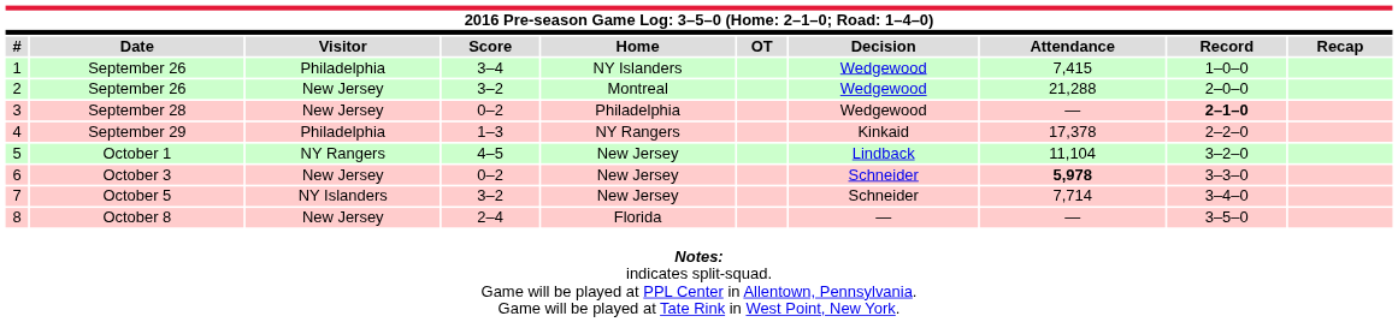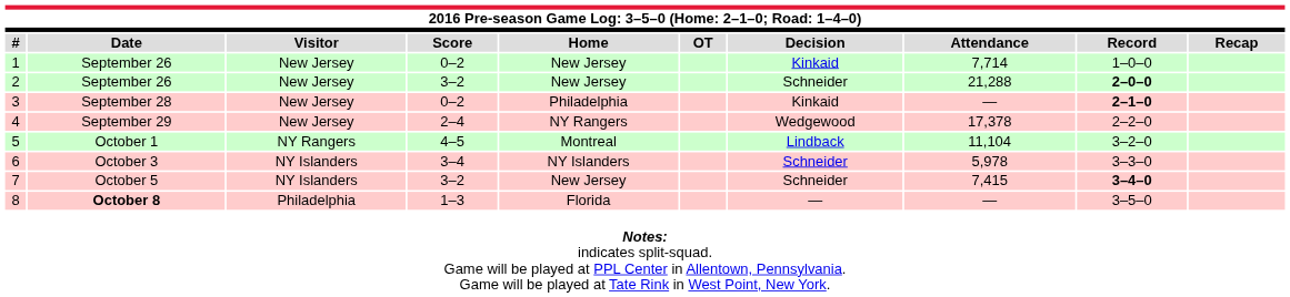1 | Visitor: Philadelphia -> New Jersey
1 | Score: 3–4 -> 0–2
1 | Home: NY Islanders -> New Jersey
1 | Decision: Wedgewood -> Kinkaid
1 | Attendance: 7,415 -> 7,714
2 | Home: Montreal -> New Jersey
2 | Decision: Wedgewood -> Schneider
2 | Record: normal -> bold
3 | Decision: Wedgewood -> Kinkaid
4 | Visitor: Philadelphia -> New Jersey
4 | Score: 1–3 -> 2–4
4 | Decision: Kinkaid -> Wedgewood
5 | Home: New Jersey -> Montreal
6 | Visitor: New Jersey -> NY Islanders
6 | Score: 0–2 -> 3–4
6 | Home: New Jersey -> NY Islanders
6 | Attendance: bold -> normal
7 | Attendance: 7,714 -> 7,415
7 | Record: normal -> bold
8 | Date: normal -> bold
8 | Visitor: New Jersey -> Philadelphia
8 | Score: 2–4 -> 1–3
